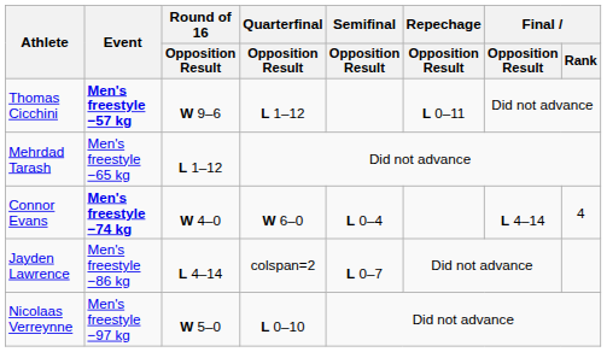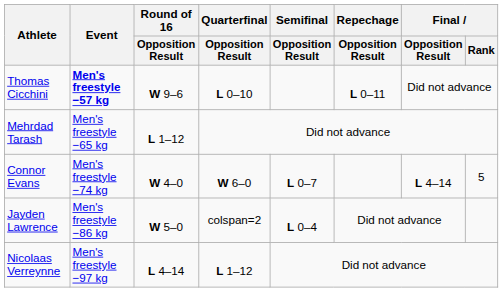Thomas Cicchini | Quarterfinal / Opposition Result: L 1–12 -> L 0–10
Connor Evans | Event: bold -> normal
Connor Evans | Semifinal / Opposition Result: L 0–4 -> L 0–7
Connor Evans | Final / Rank: 4 -> 5
Jayden Lawrence | Round of 16 / Opposition Result: L 4–14 -> W 5–0
Jayden Lawrence | Semifinal / Opposition Result: L 0–7 -> L 0–4
Nicolaas Verreynne | Round of 16 / Opposition Result: W 5–0 -> L 4–14
Nicolaas Verreynne | Quarterfinal / Opposition Result: L 0–10 -> L 1–12
